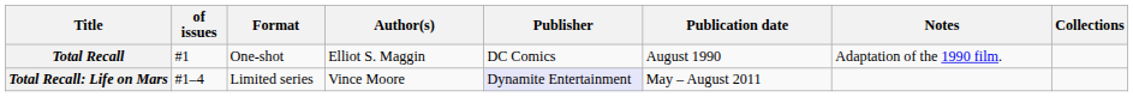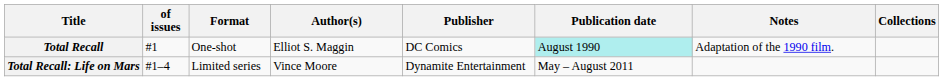row 2 | Publication date: no background -> paleturquoise background
row 3 | Publisher: lavender background -> no background
